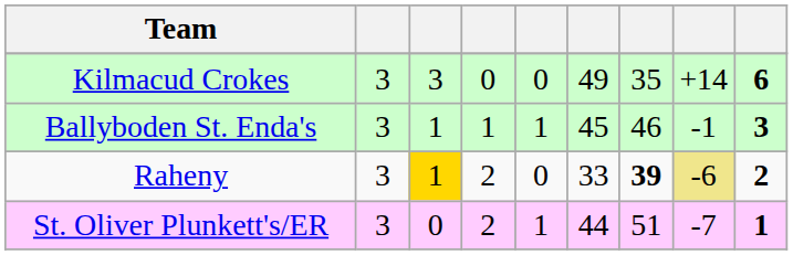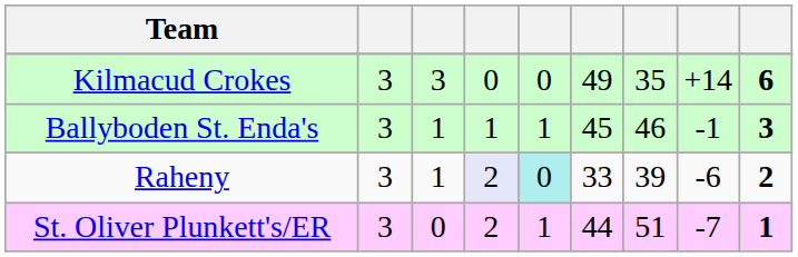Raheny | column 3: gold background -> no background
Raheny | column 4: no background -> lavender background
Raheny | column 5: no background -> paleturquoise background
Raheny | column 7: bold -> normal
Raheny | column 8: khaki background -> no background
